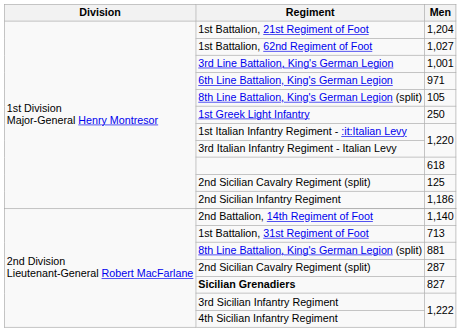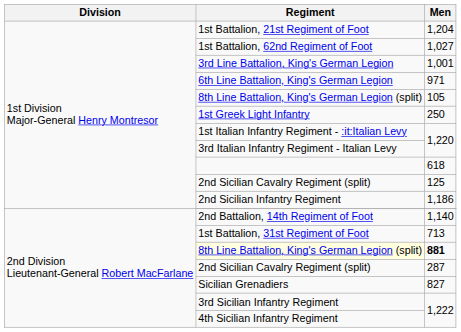881 | Regiment: no background -> lightyellow background
881 | Men: normal -> bold
827 | Regiment: bold -> normal
